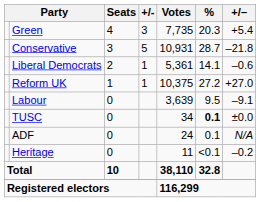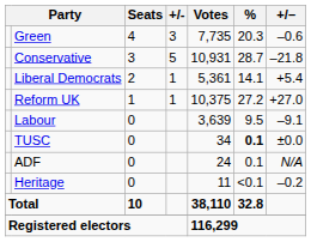Green | +/–: +5.4 -> –0.6
Liberal Democrats | +/–: –0.6 -> +5.4
